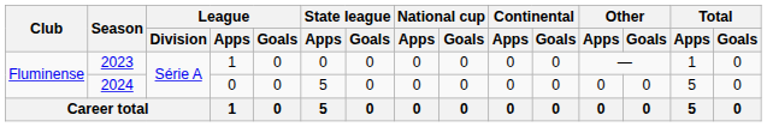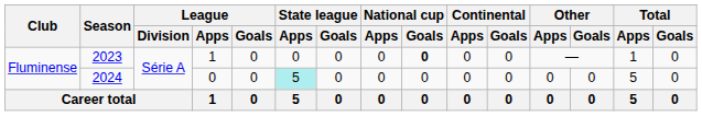2023 | National cup / Goals: normal -> bold
2024 | State league / Apps: no background -> paleturquoise background
